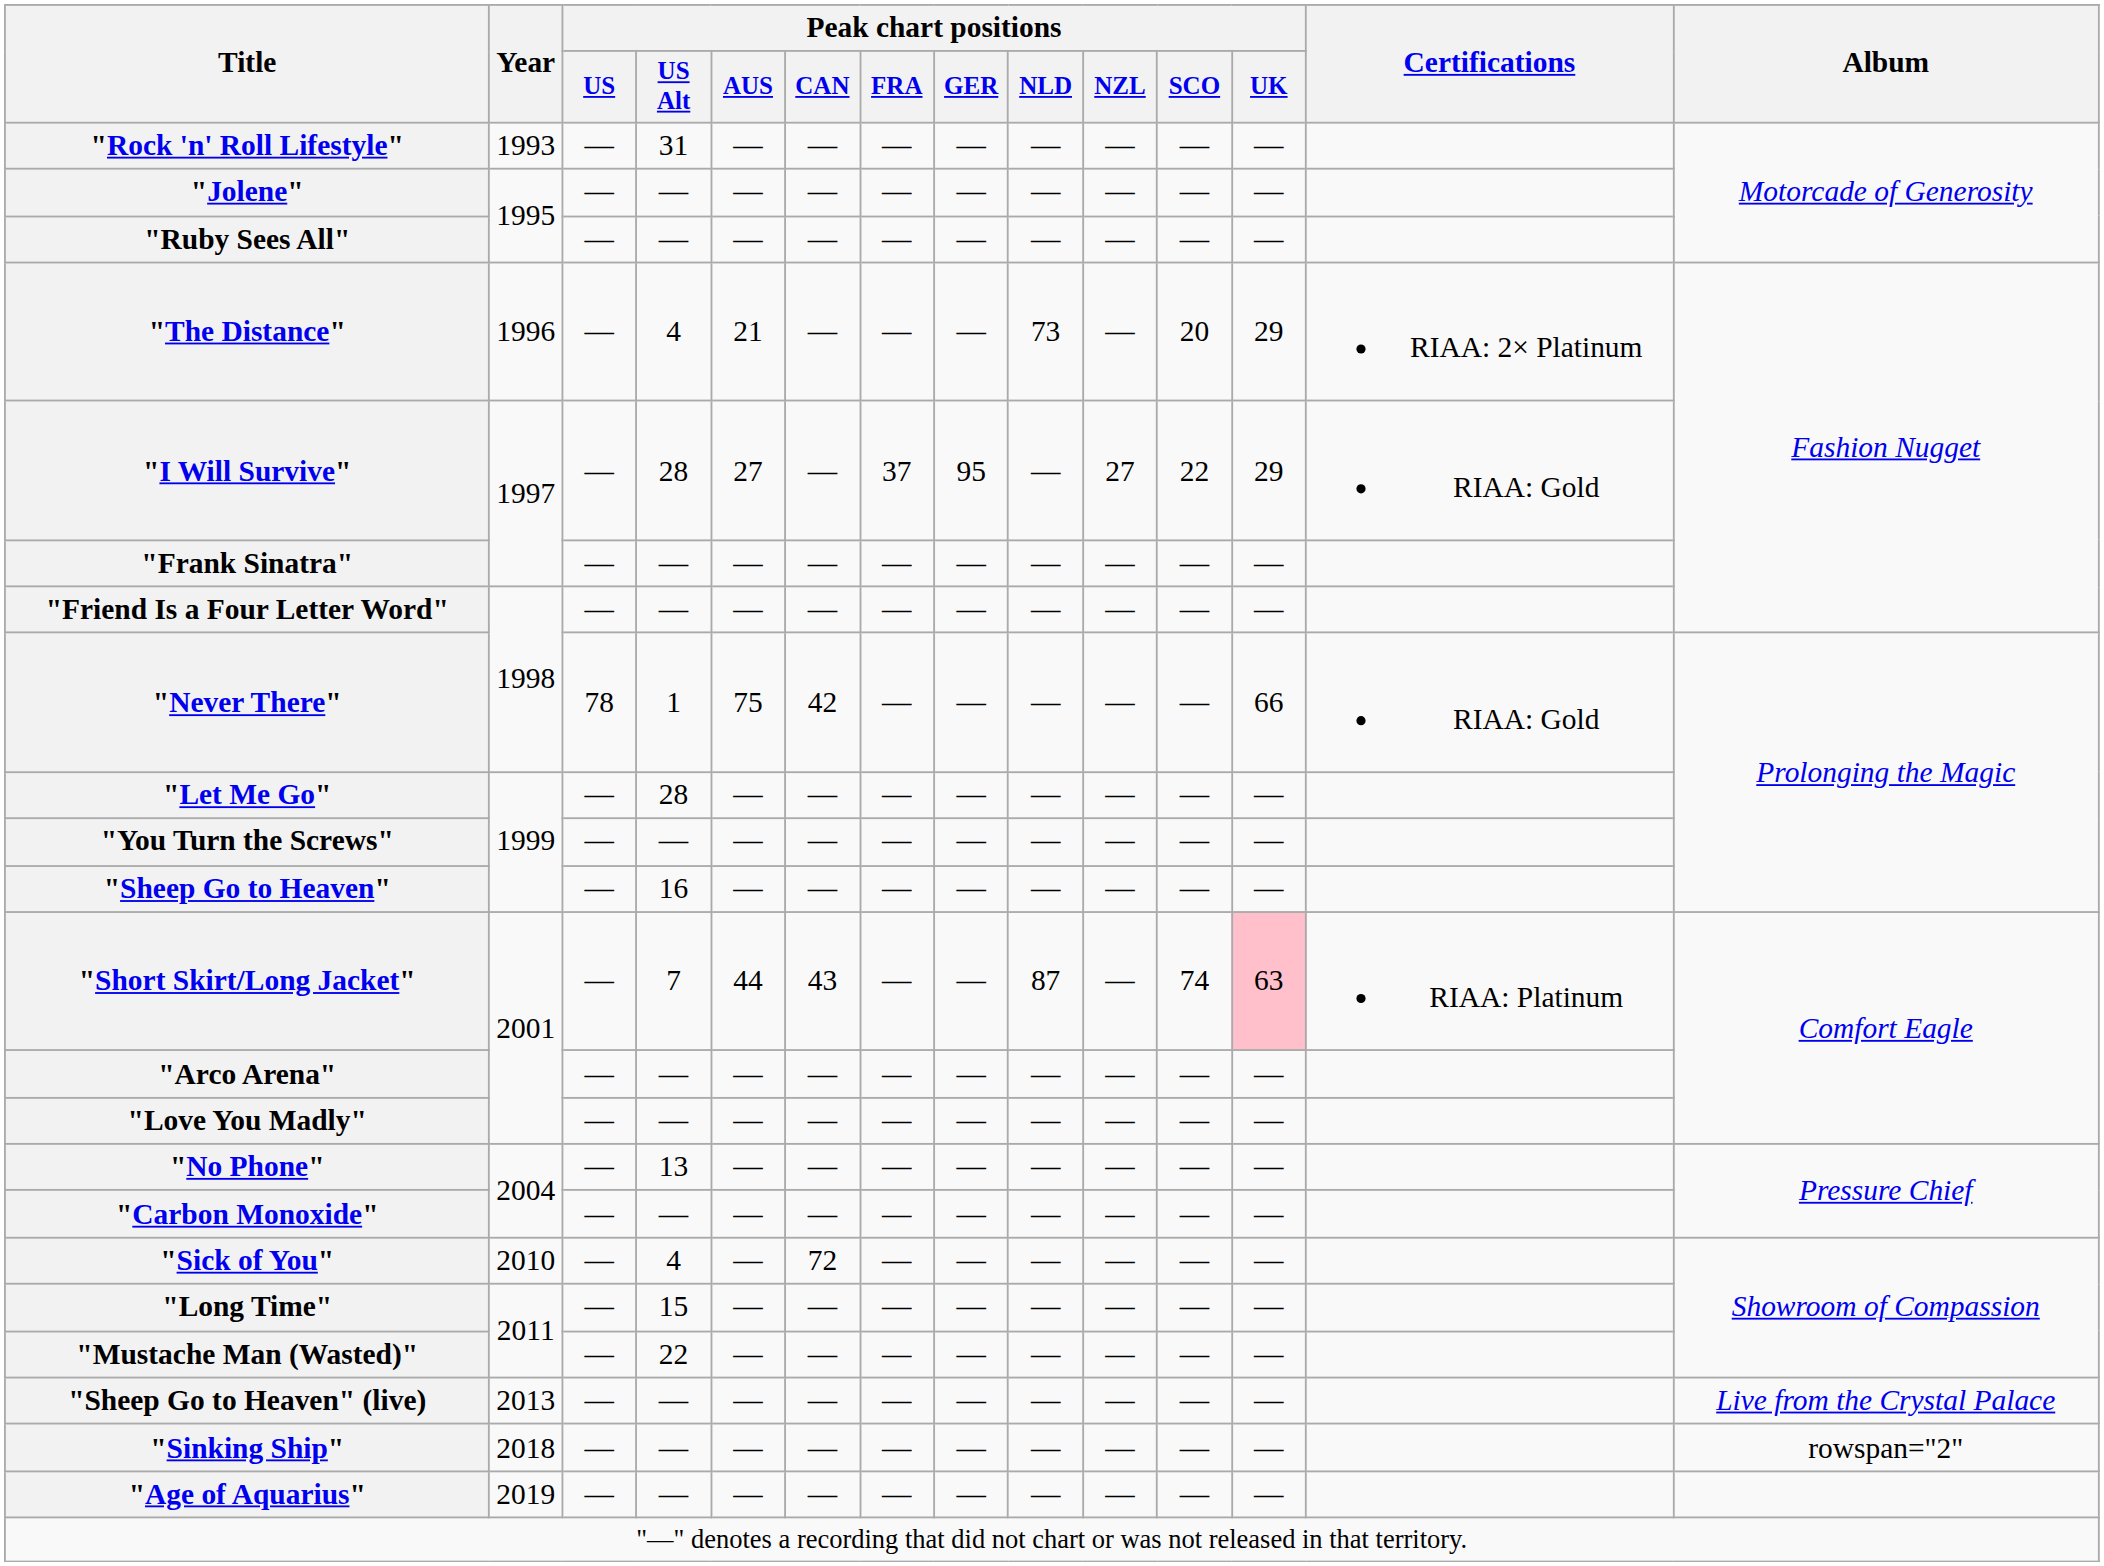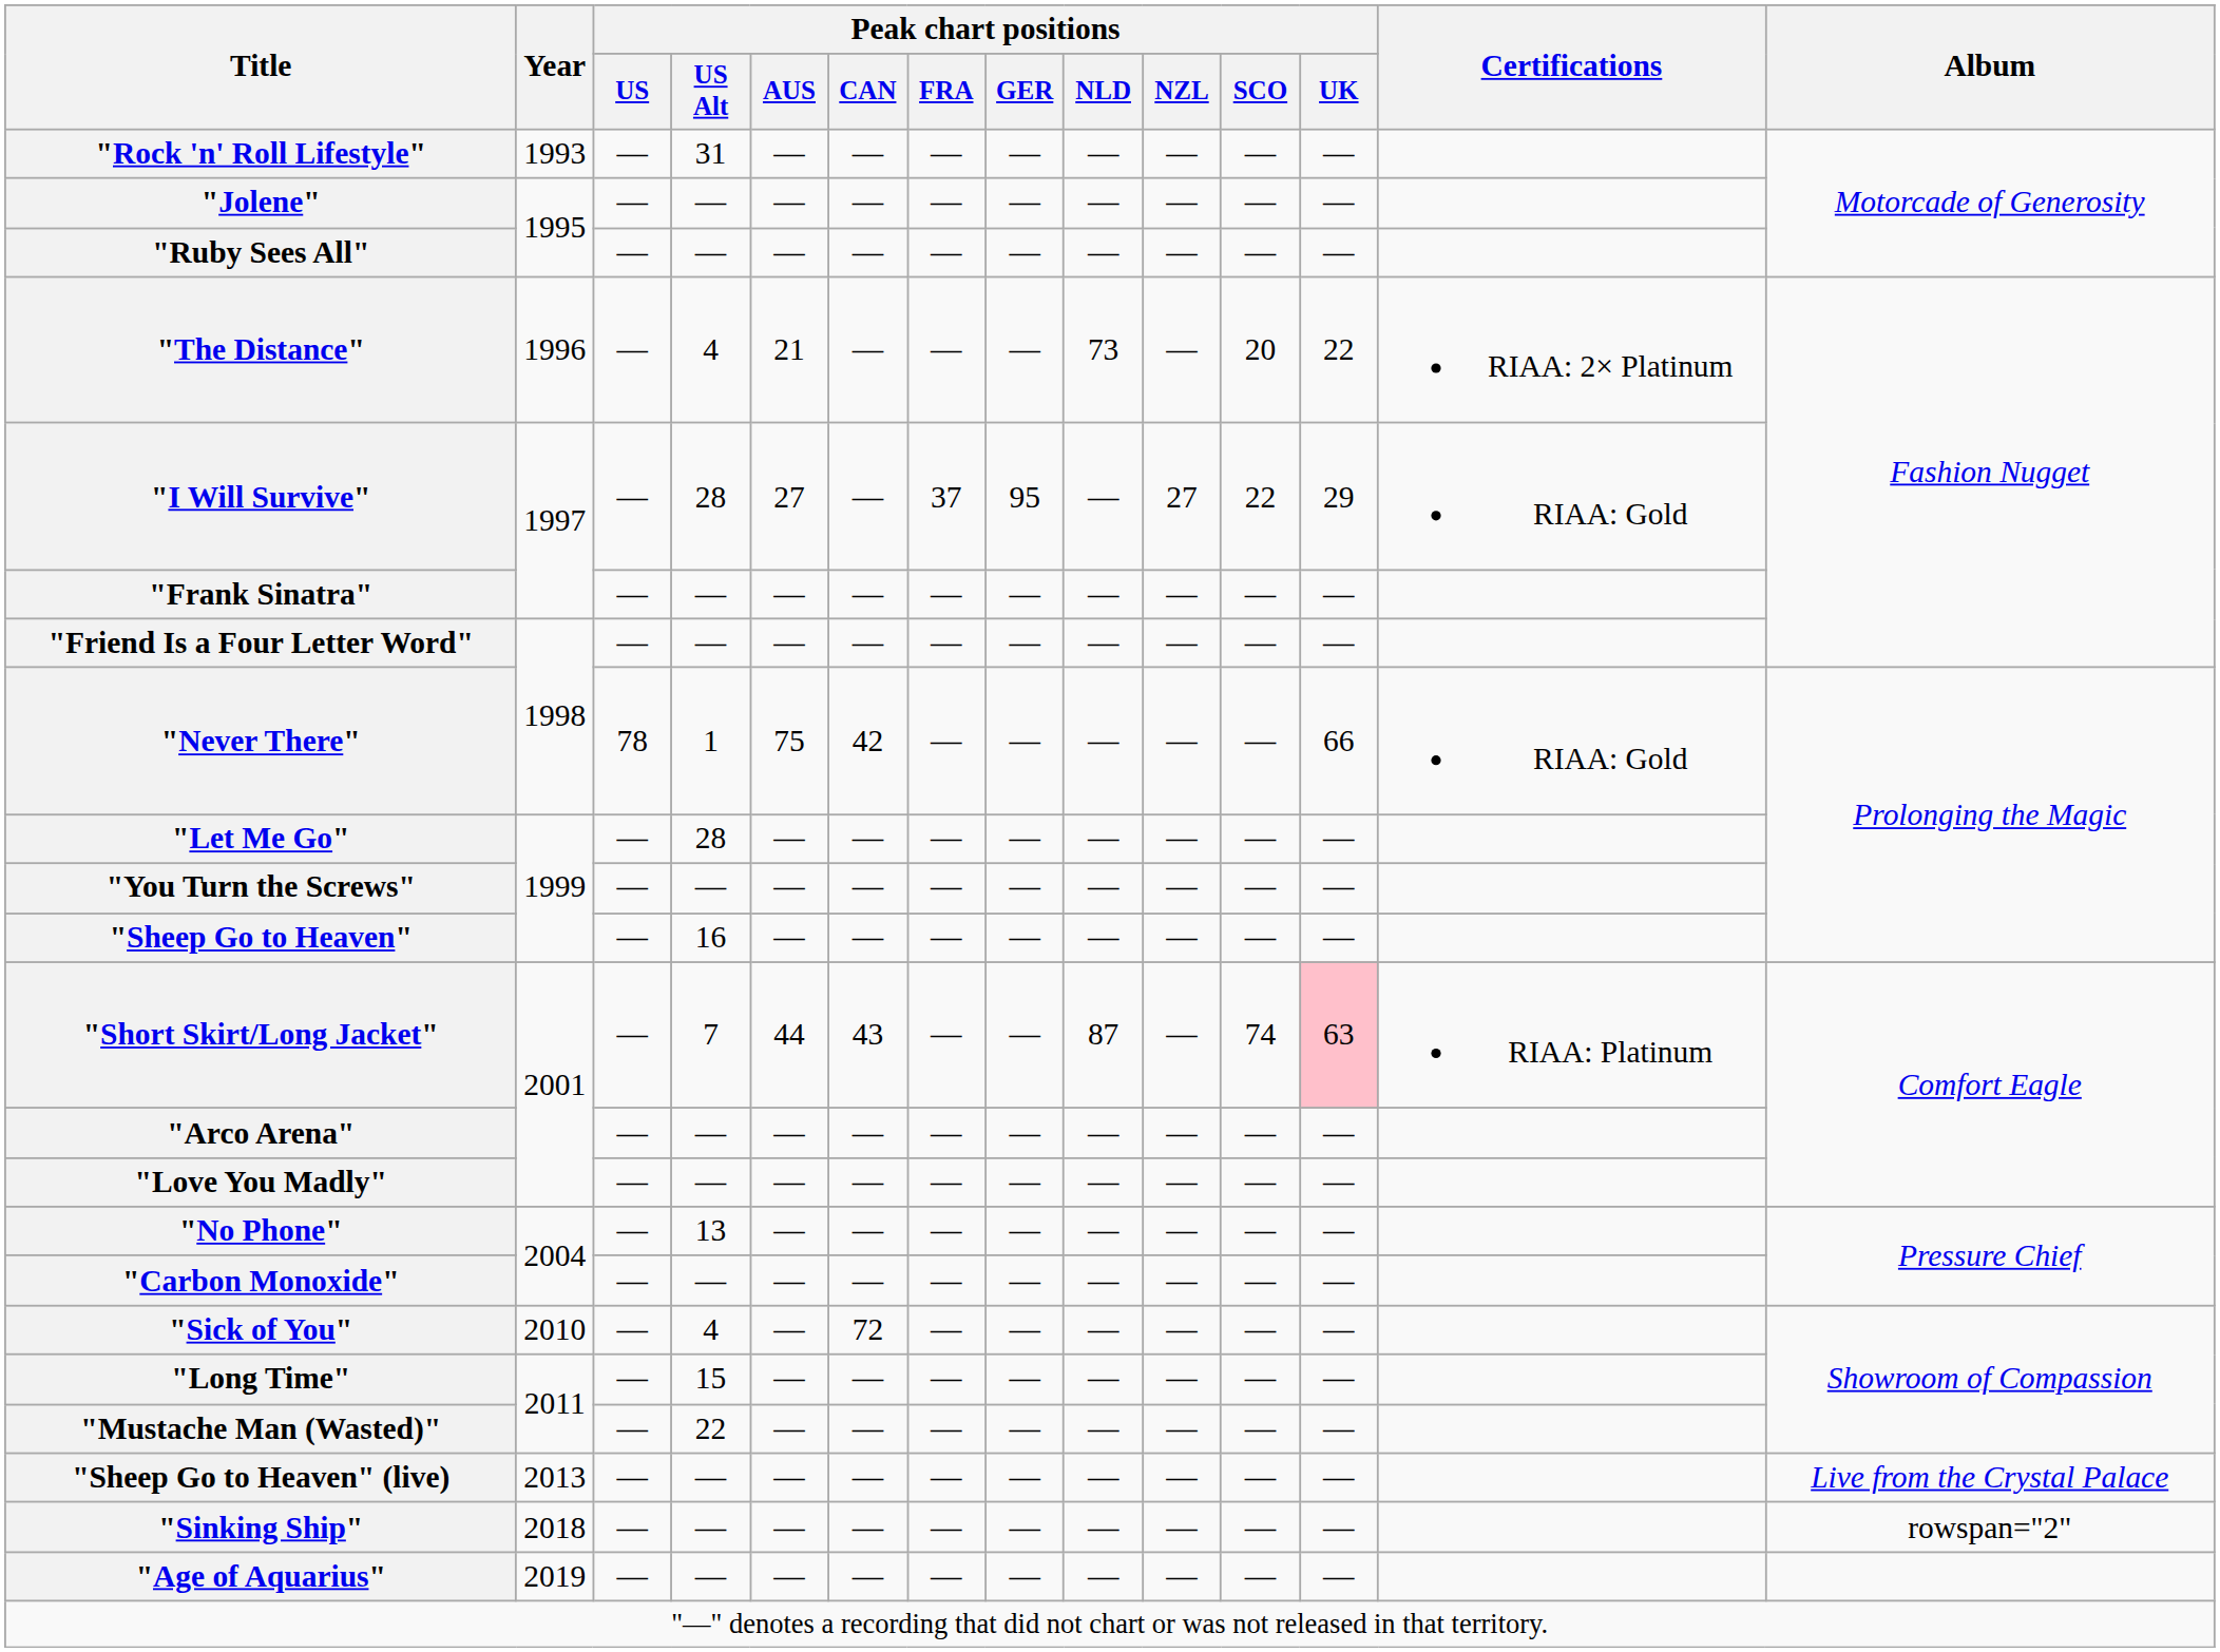"The Distance" | Peak chart positions / UK: 29 -> 22
